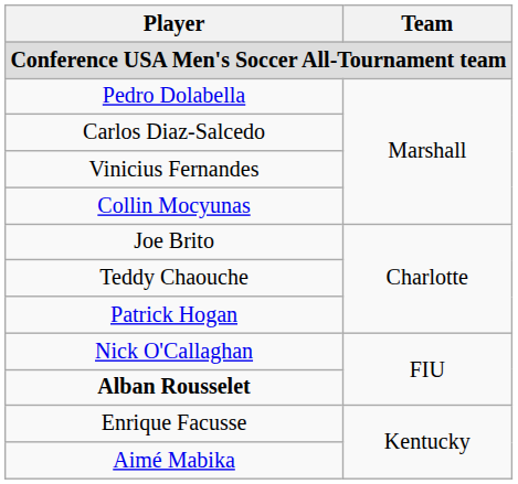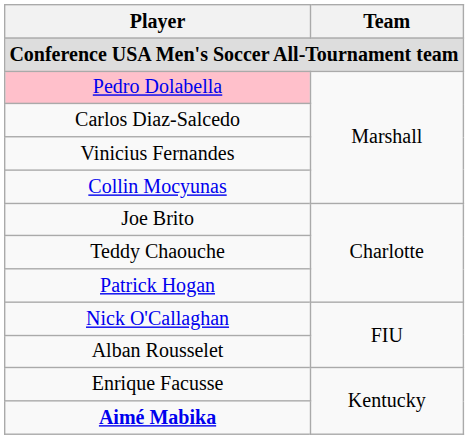Pedro Dolabella | Player: no background -> pink background
Alban Rousselet | Player: bold -> normal
Aimé Mabika | Player: normal -> bold
